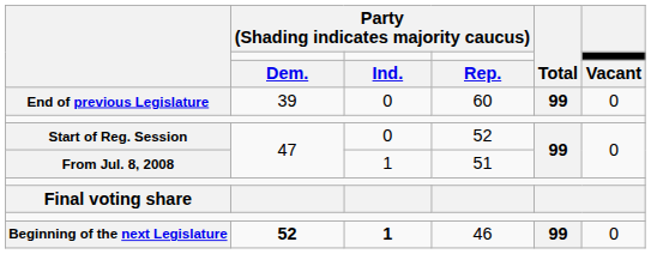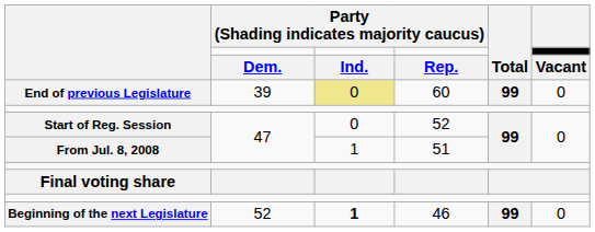End of previous Legislature | column 3: no background -> khaki background
Beginning of the next Legislature | column 2: bold -> normal
